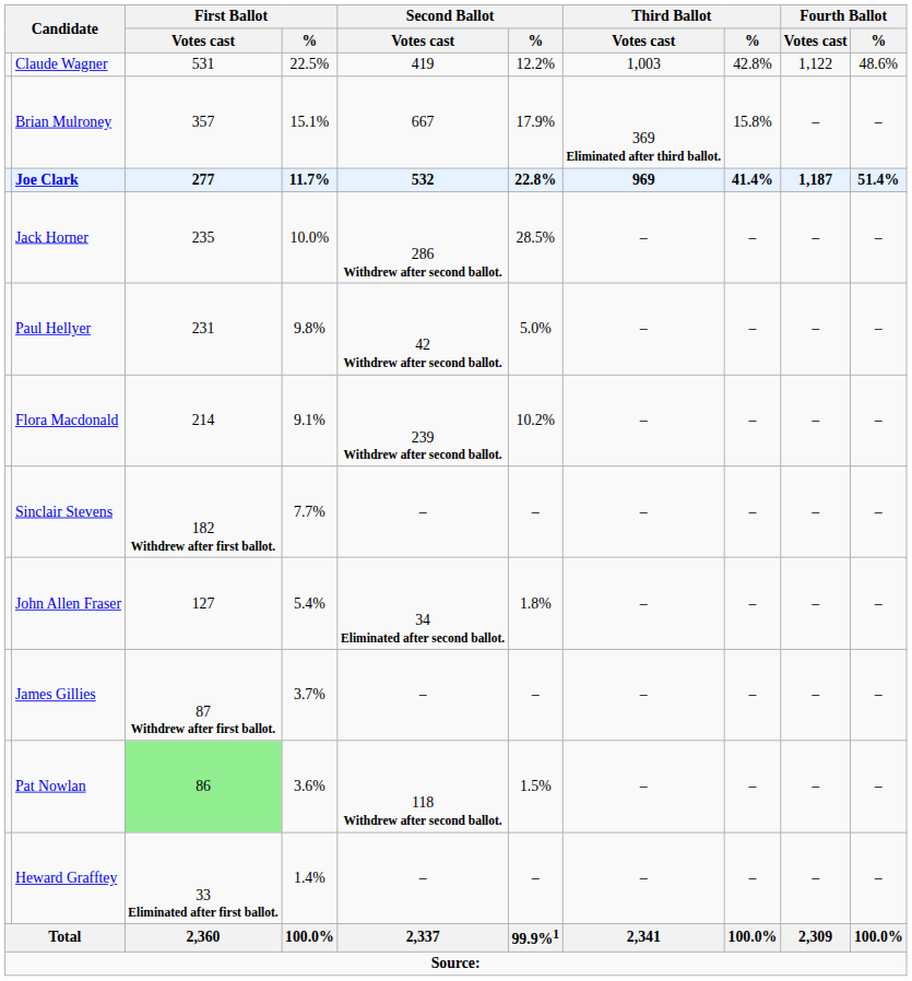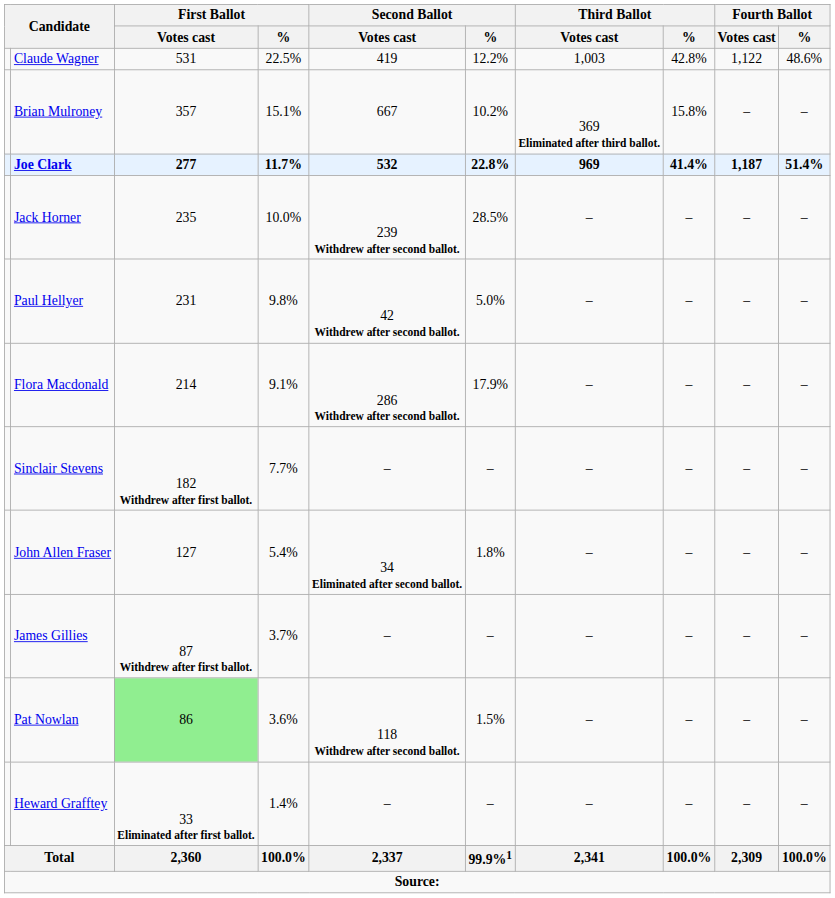Brian Mulroney | Second Ballot / %: 17.9% -> 10.2%
Jack Horner | Second Ballot / Votes cast: 286 Withdrew after second ballot. -> 239 Withdrew after second ballot.
Flora Macdonald | Second Ballot / Votes cast: 239 Withdrew after second ballot. -> 286 Withdrew after second ballot.
Flora Macdonald | Second Ballot / %: 10.2% -> 17.9%
